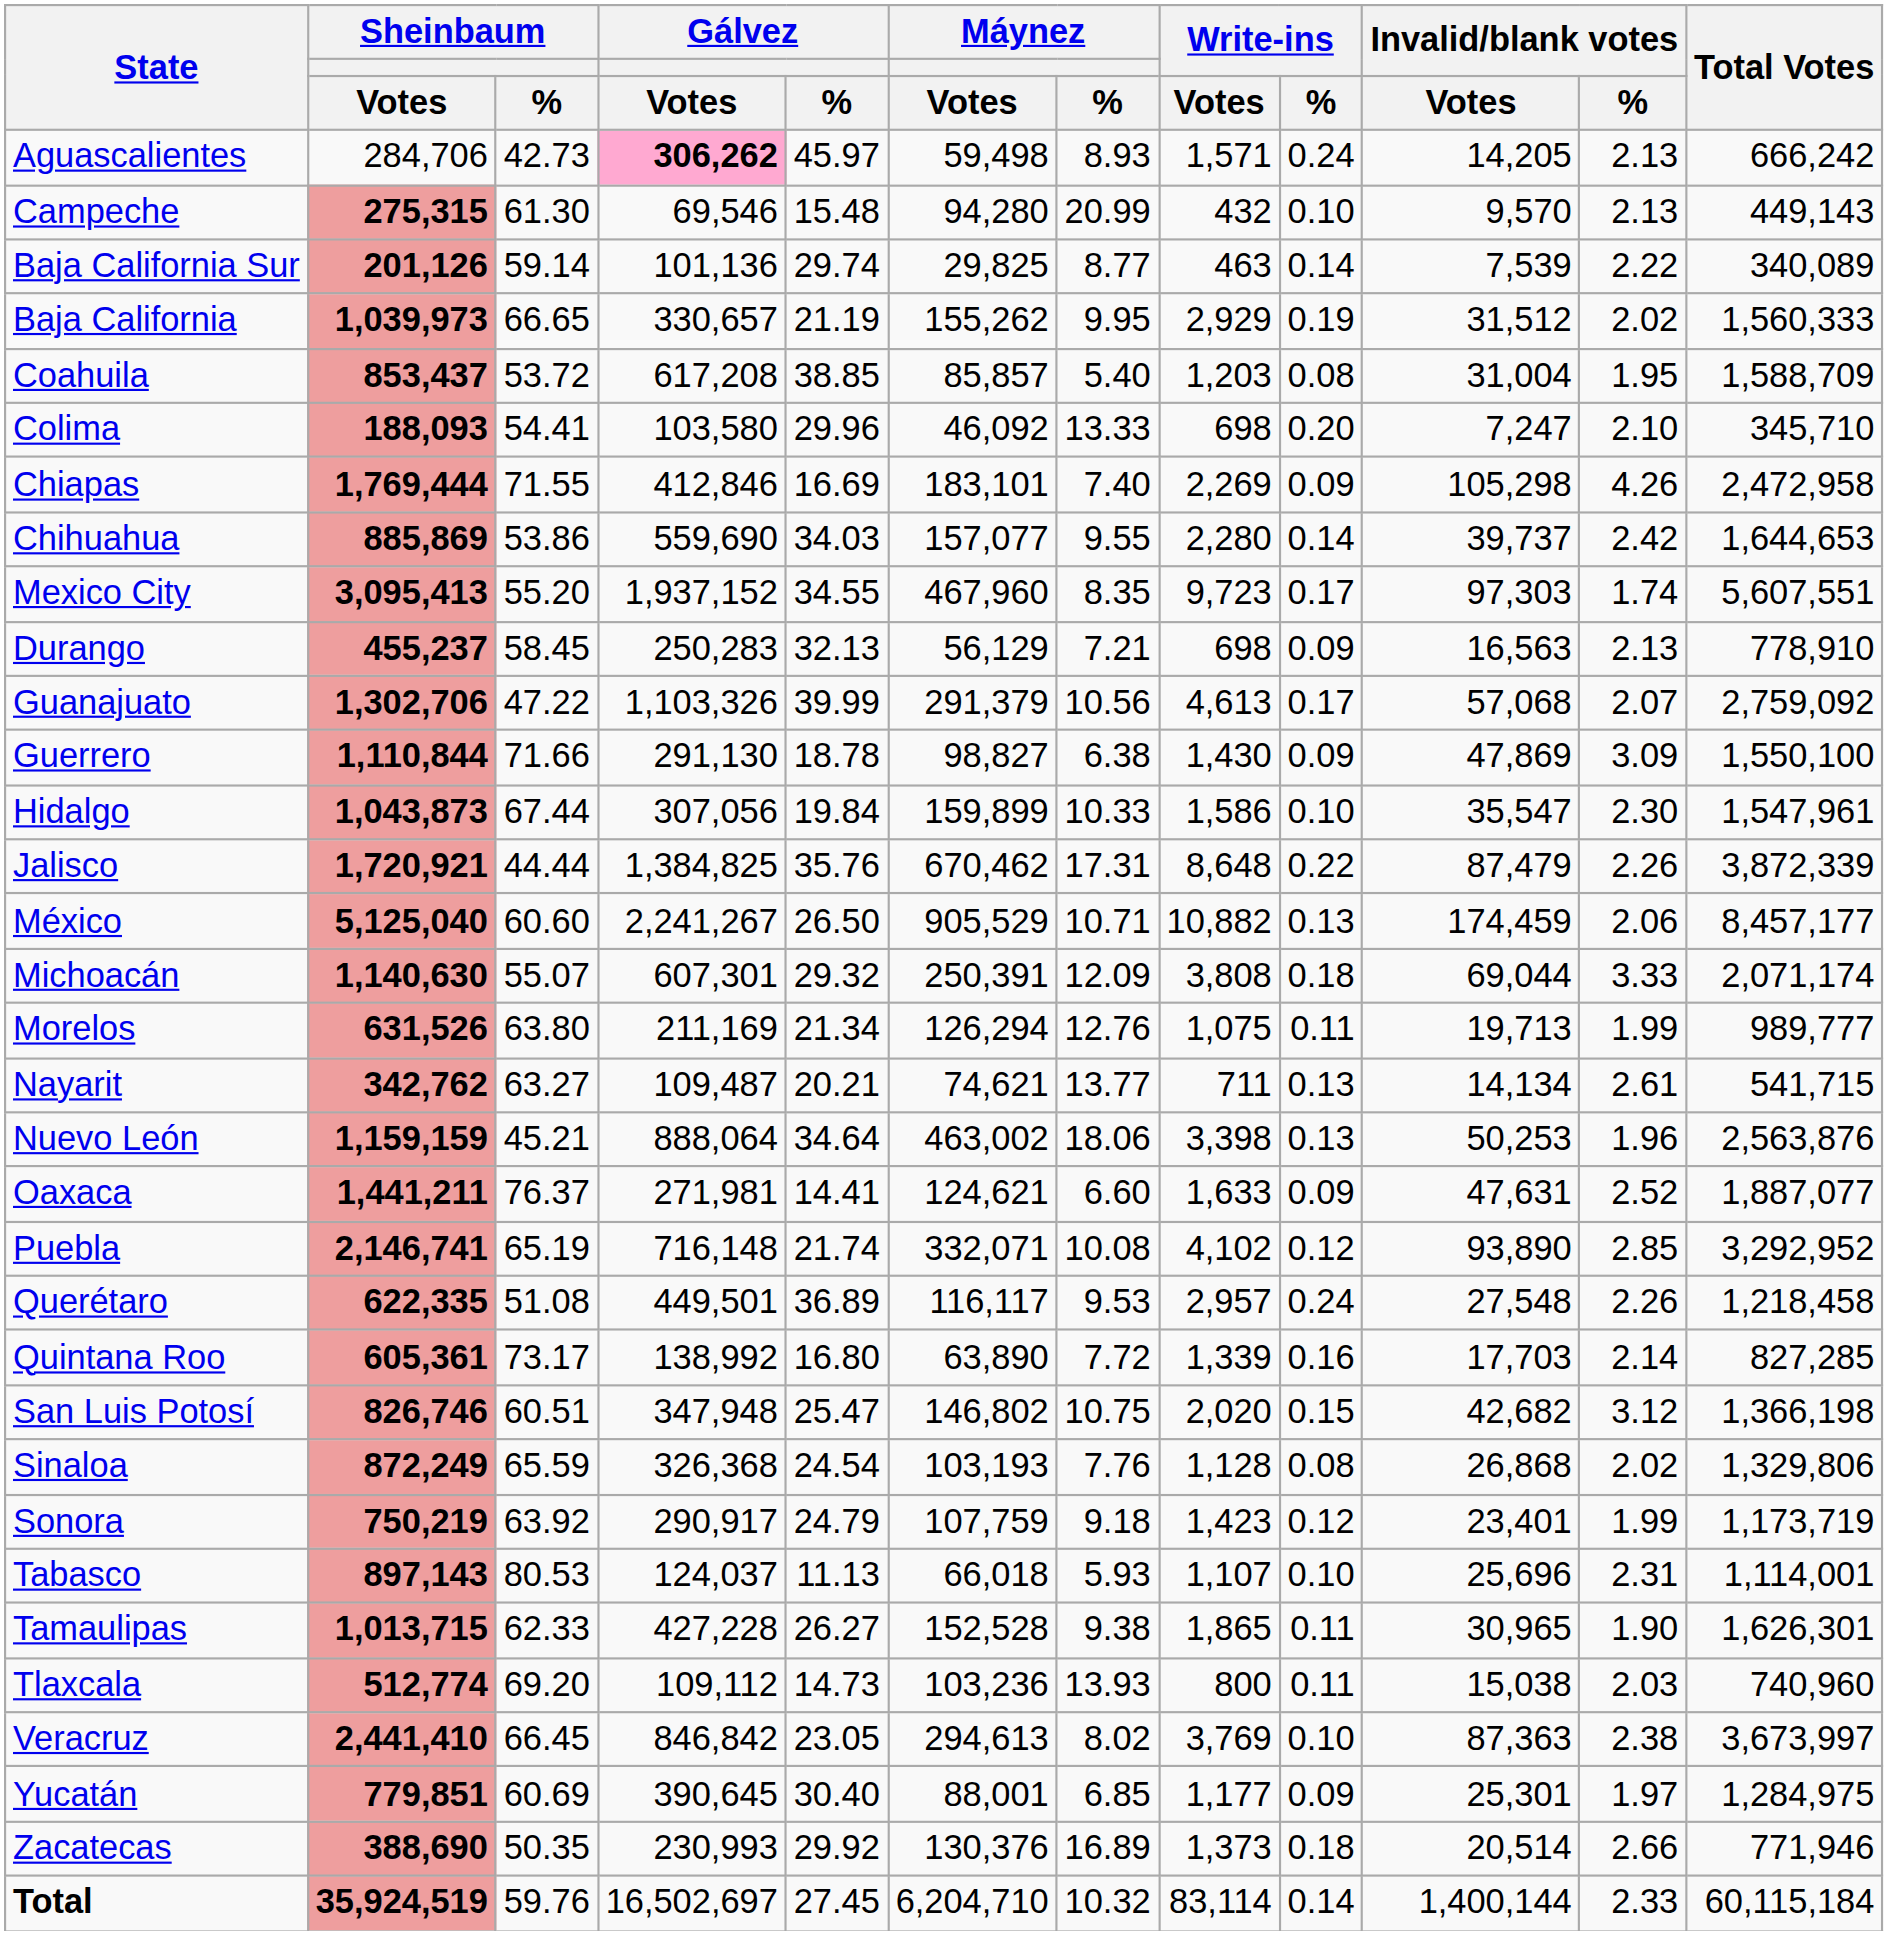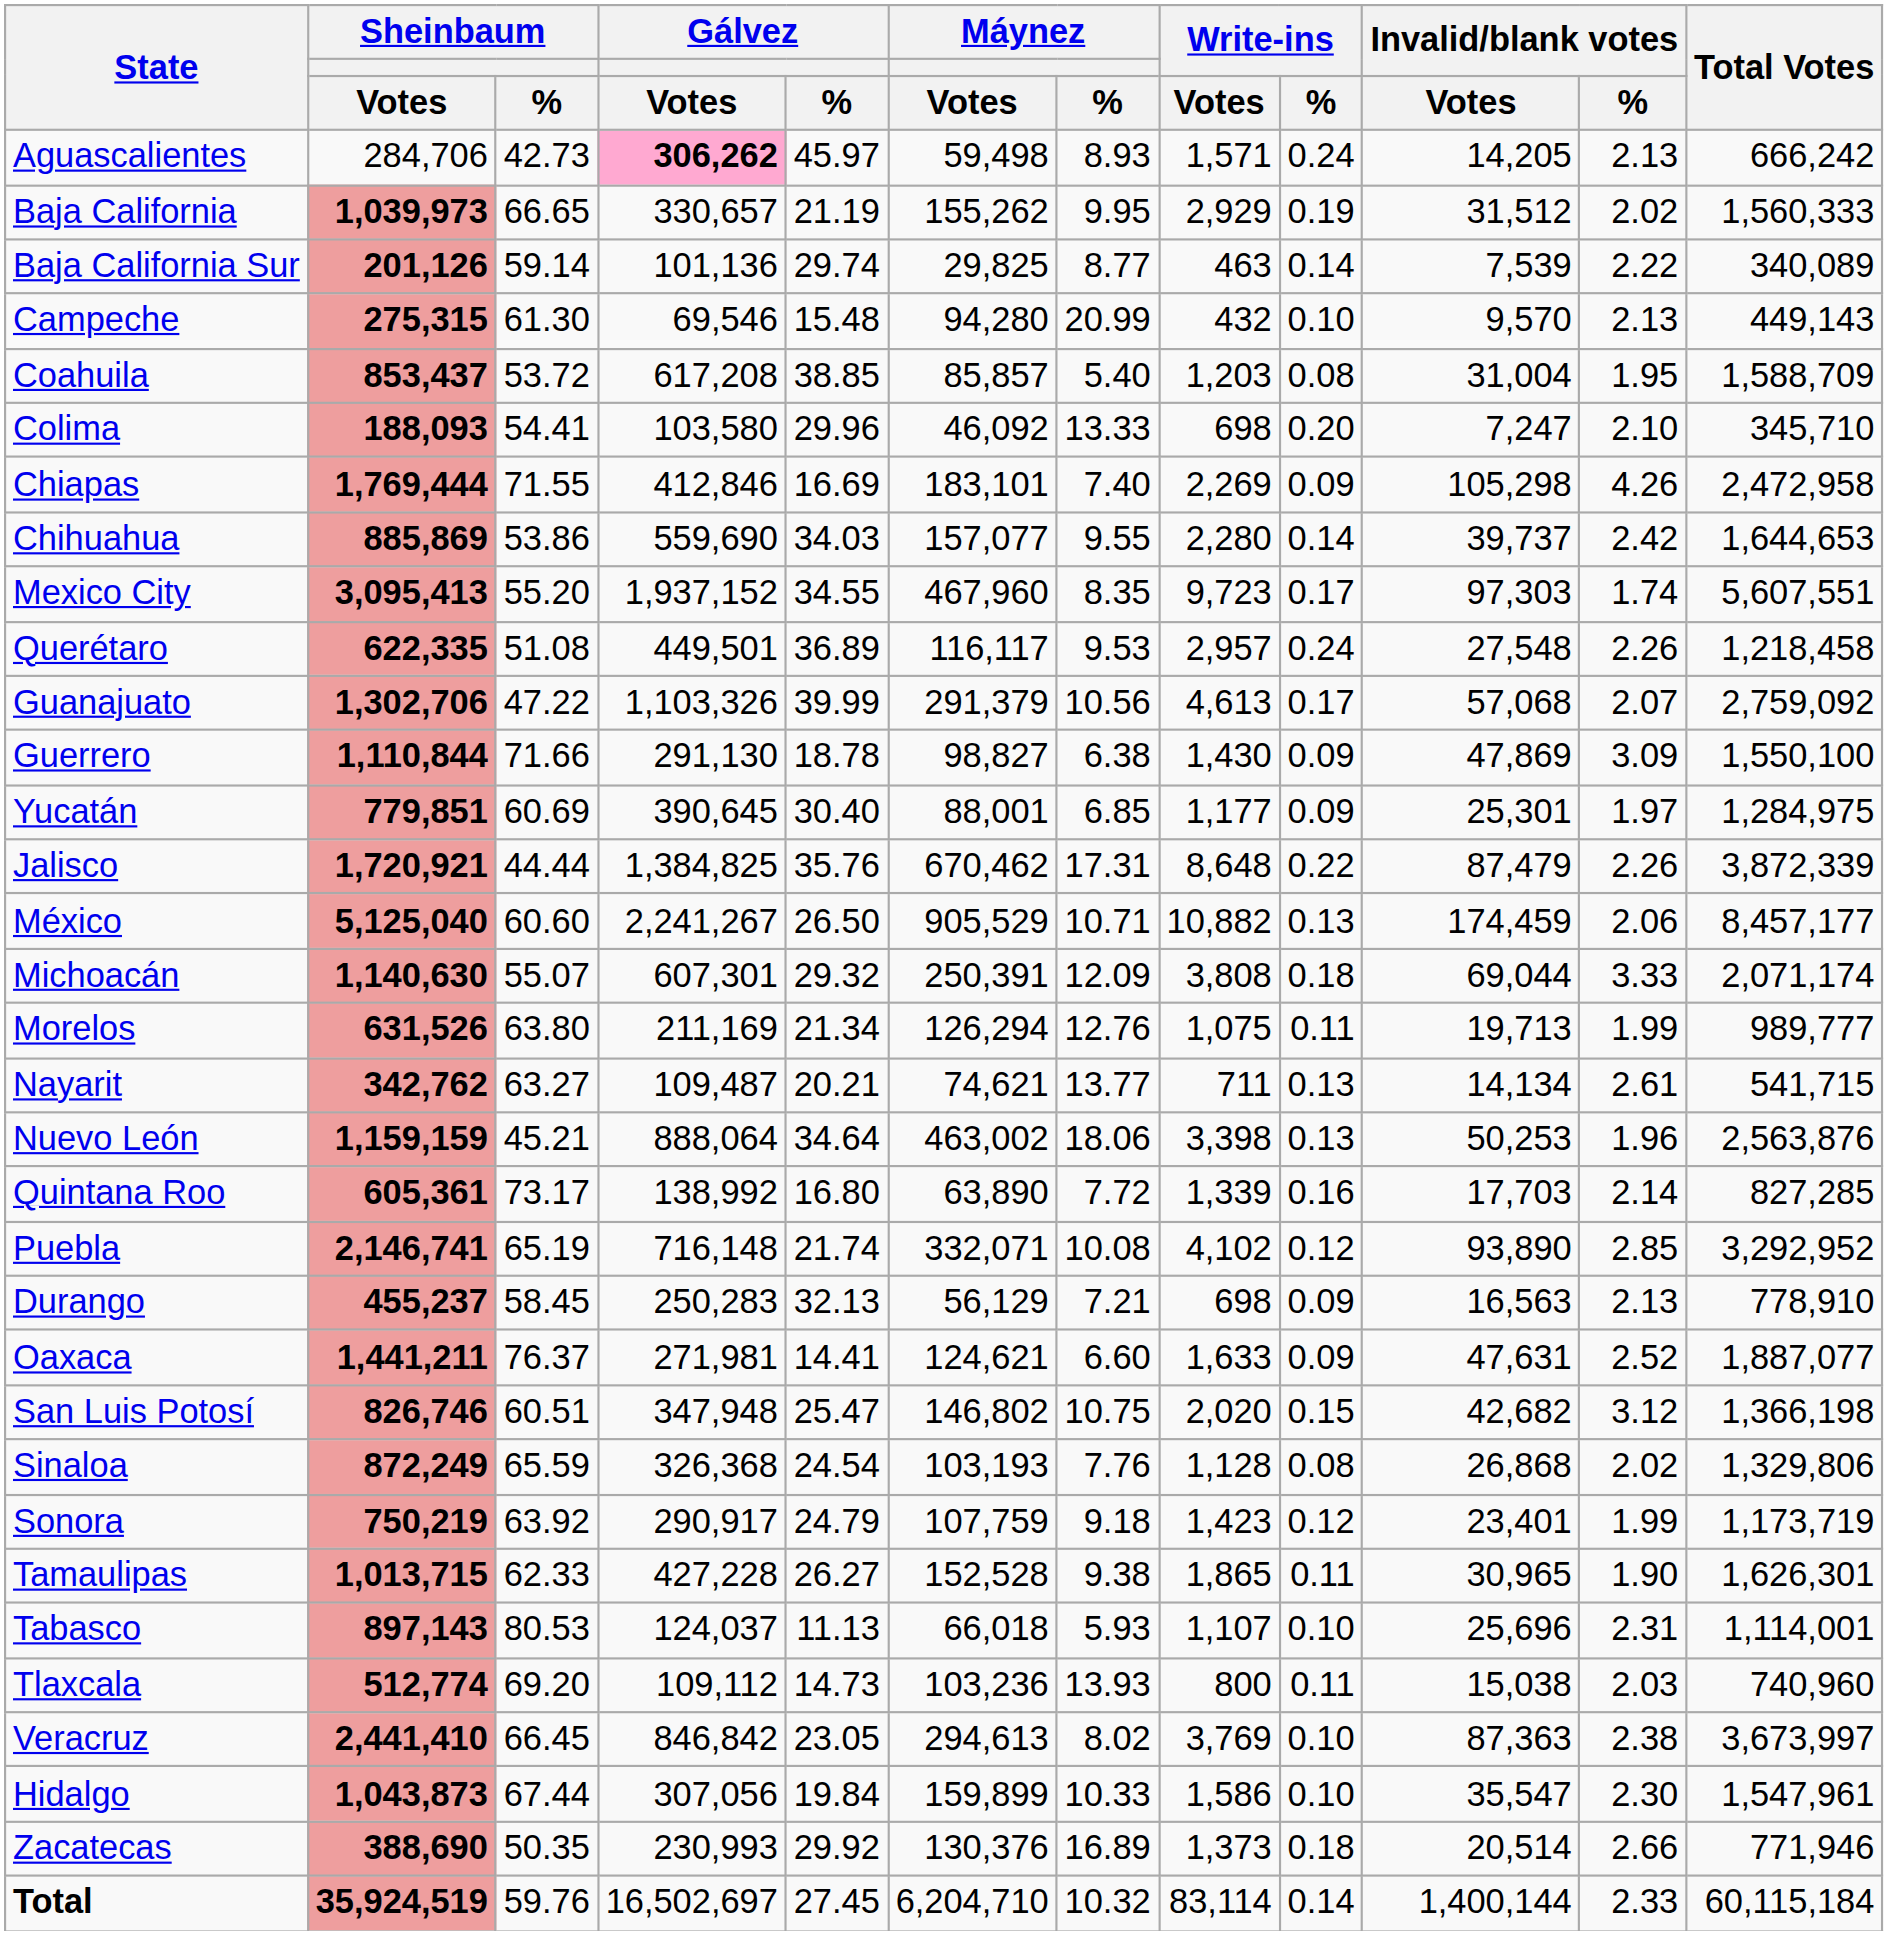rows swapped: Baja California <-> Campeche
rows swapped: Durango <-> Querétaro
rows swapped: Hidalgo <-> Yucatán
rows swapped: Oaxaca <-> Quintana Roo
rows swapped: Tabasco <-> Tamaulipas
